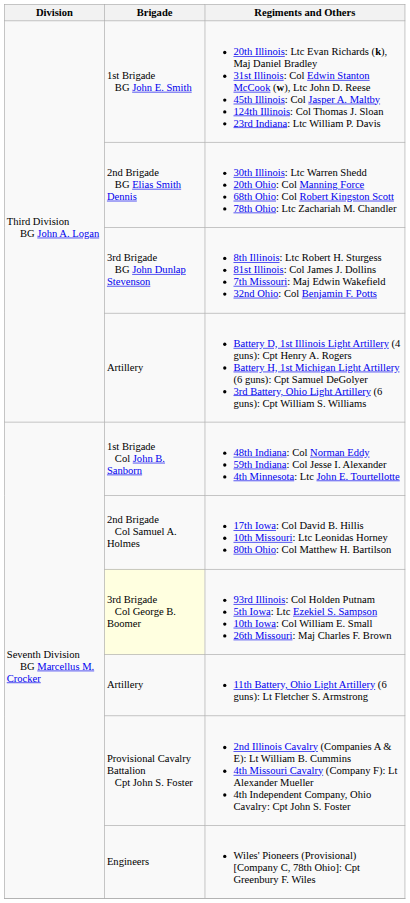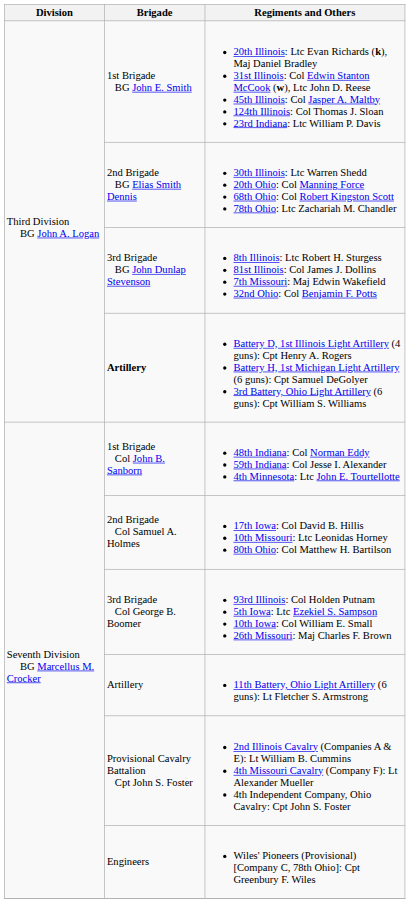row 5 | Brigade: normal -> bold
row 8 | Brigade: lightyellow background -> no background
